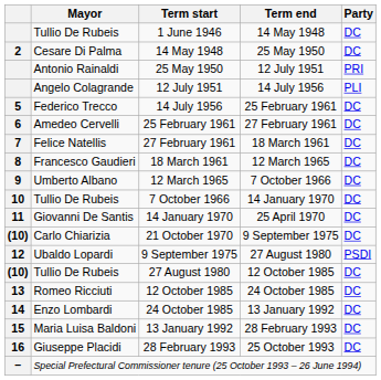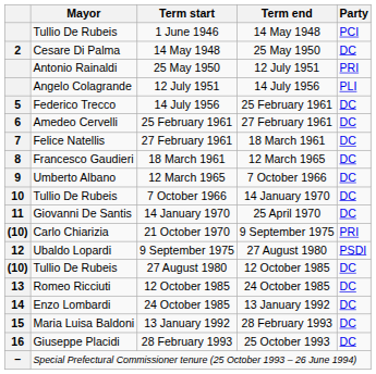1 June 1946 | Party: DC -> PCI
21 October 1970 | Party: DC -> PRI
